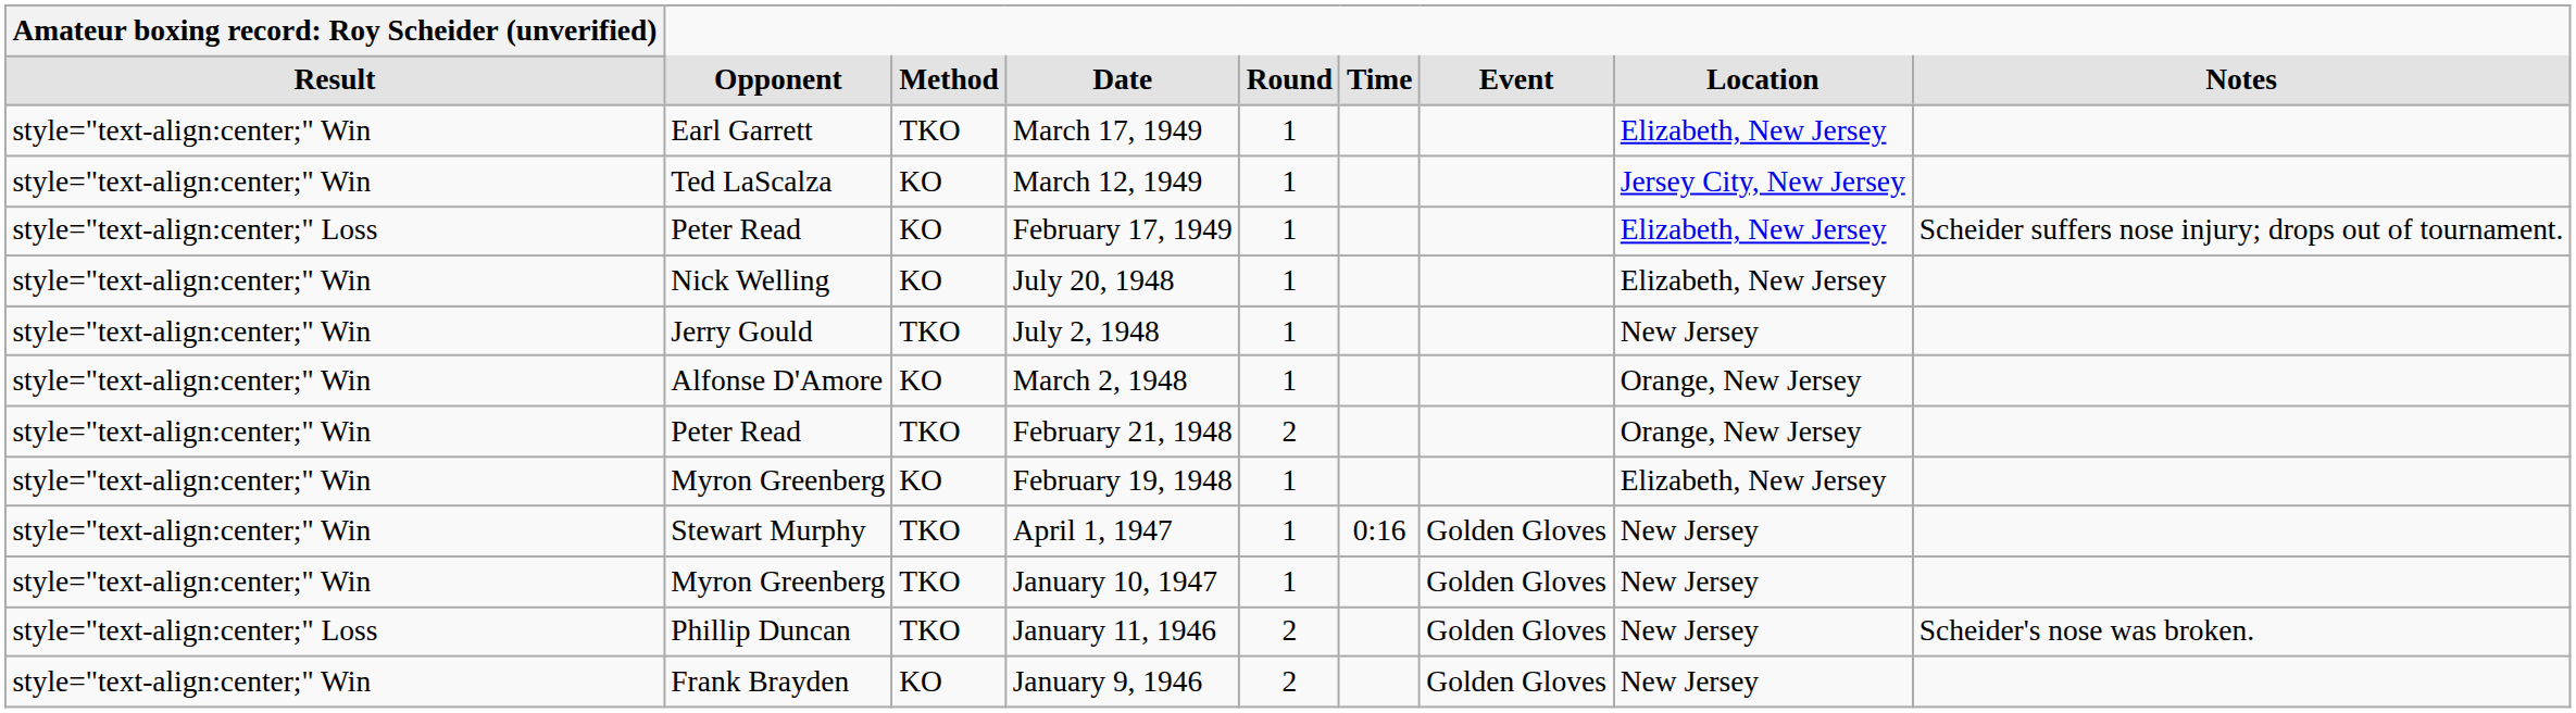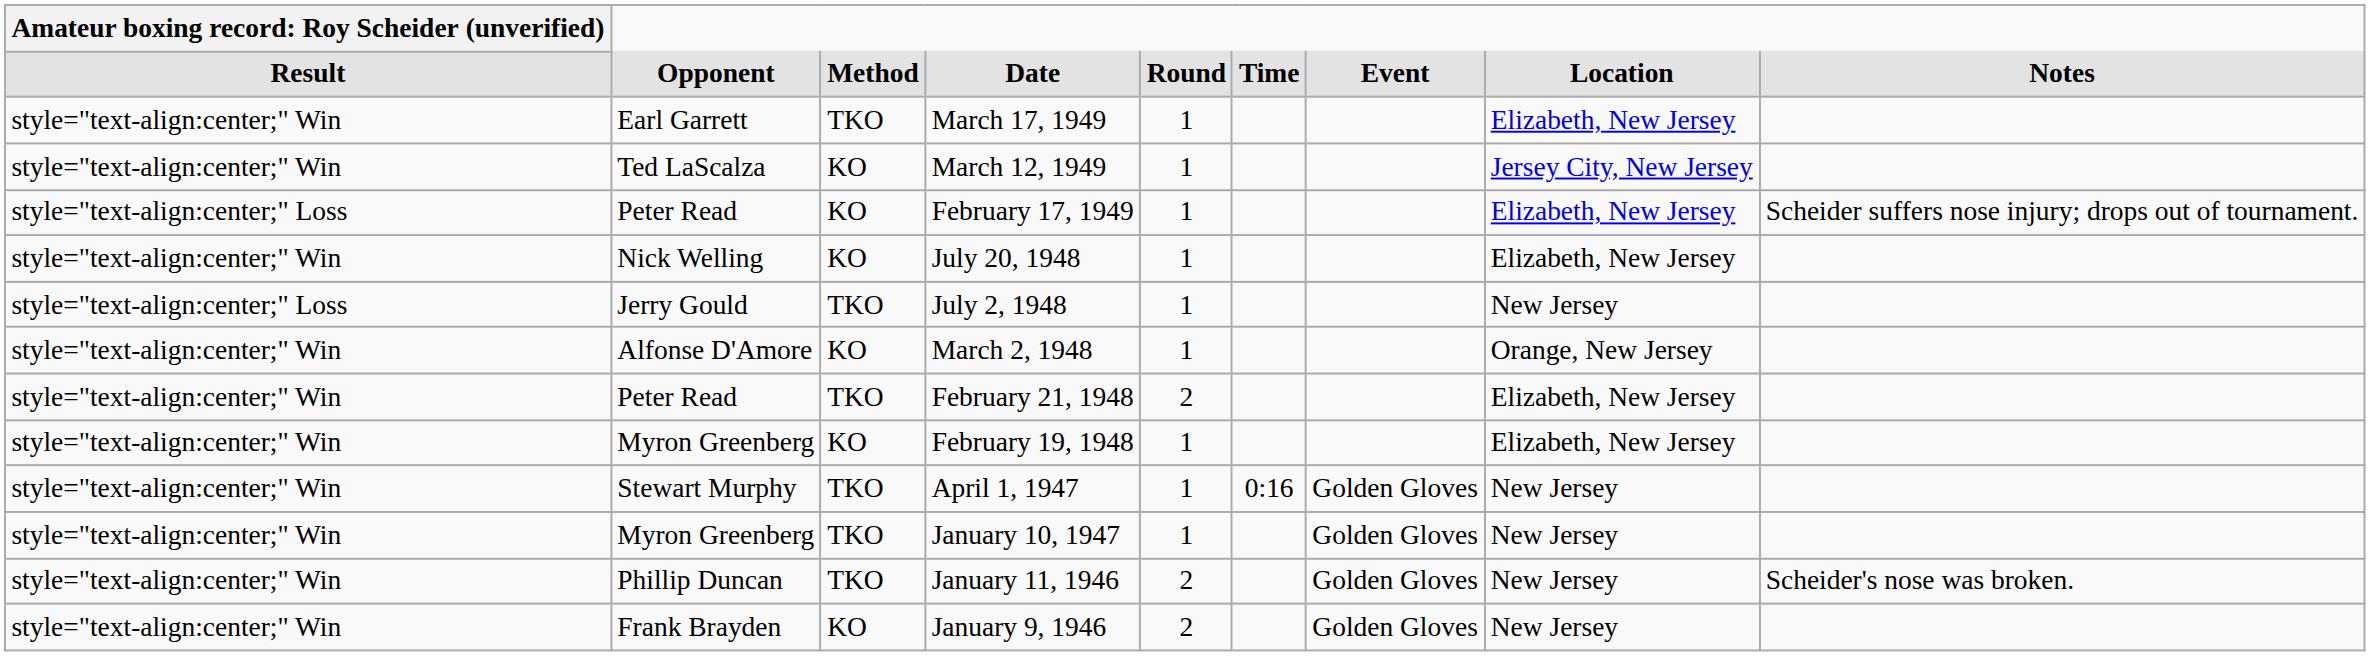July 2, 1948 | column 1: style="text-align:center;" Win -> style="text-align:center;" Loss
February 21, 1948 | Location: Orange, New Jersey -> Elizabeth, New Jersey
January 11, 1946 | column 1: style="text-align:center;" Loss -> style="text-align:center;" Win
